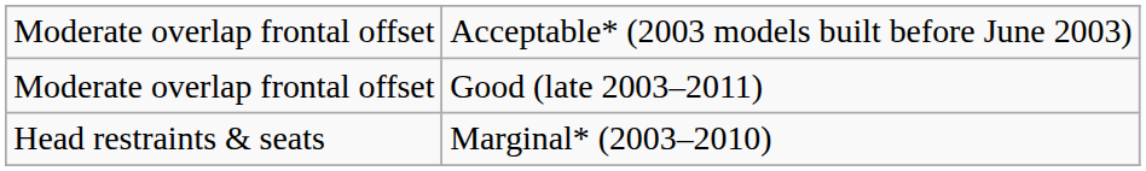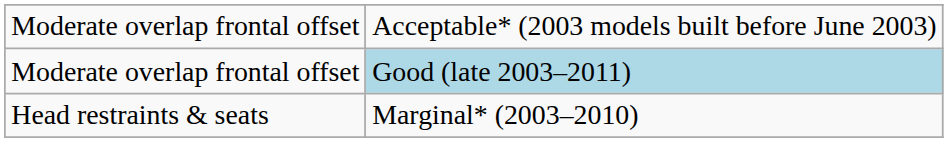row 2 | column 2: no background -> lightblue background
